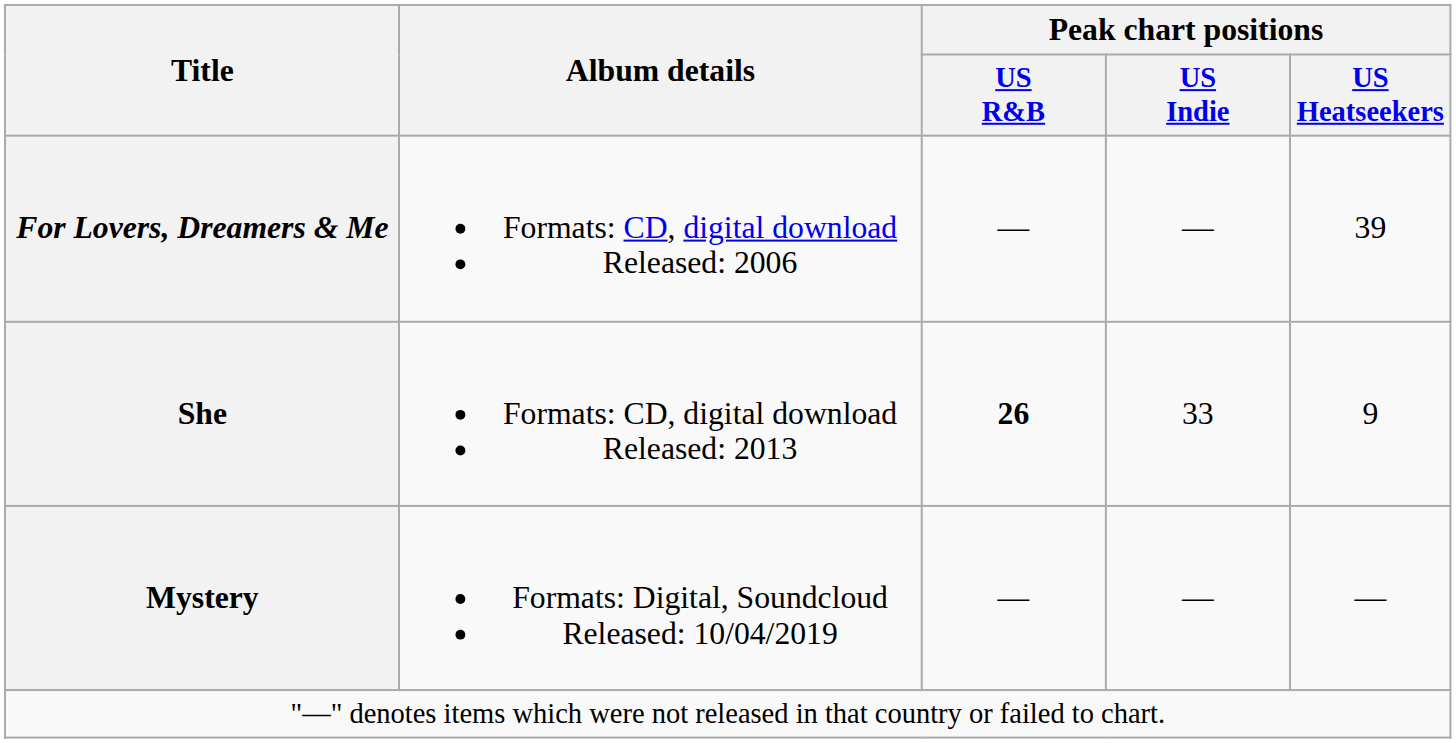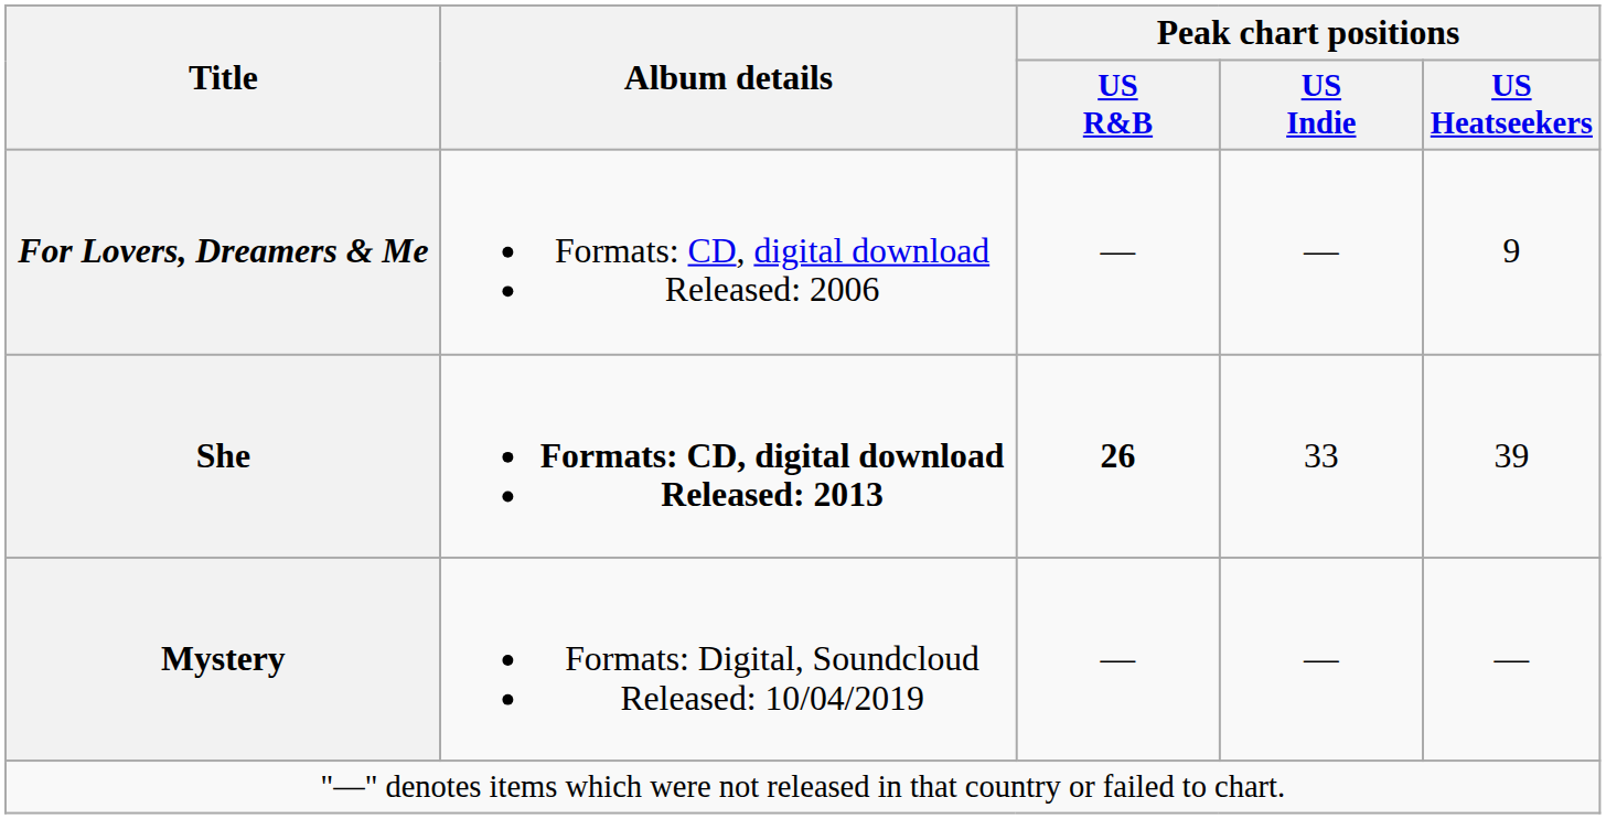For Lovers, Dreamers & Me | Peak chart positions / US Heatseekers: 39 -> 9
She | Album details: normal -> bold
She | Peak chart positions / US Heatseekers: 9 -> 39
